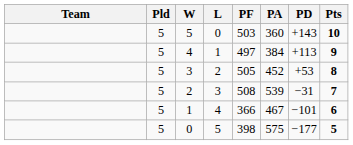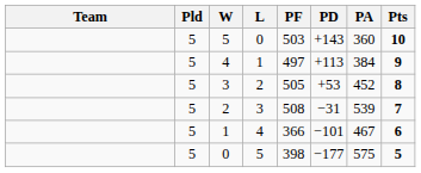columns swapped: PA <-> PD
